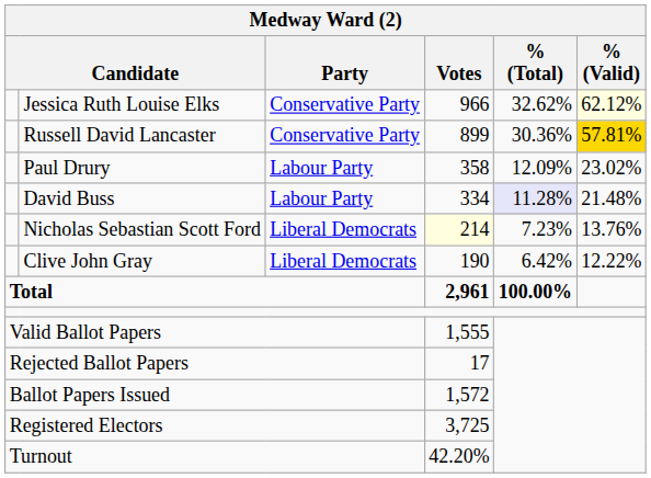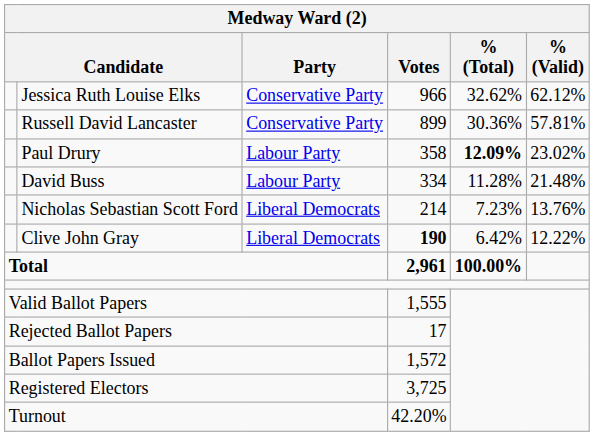Jessica Ruth Louise Elks | % (Valid): lightyellow background -> no background
Russell David Lancaster | % (Valid): gold background -> no background
Paul Drury | % (Total): normal -> bold
David Buss | % (Total): lavender background -> no background
Nicholas Sebastian Scott Ford | Votes: lightyellow background -> no background
Clive John Gray | Votes: normal -> bold
